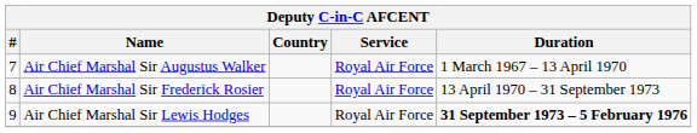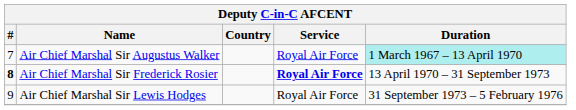Air Chief Marshal Sir Augustus Walker | Duration: no background -> paleturquoise background
Air Chief Marshal Sir Frederick Rosier | #: normal -> bold
Air Chief Marshal Sir Frederick Rosier | Service: normal -> bold
Air Chief Marshal Sir Lewis Hodges | Duration: bold -> normal
